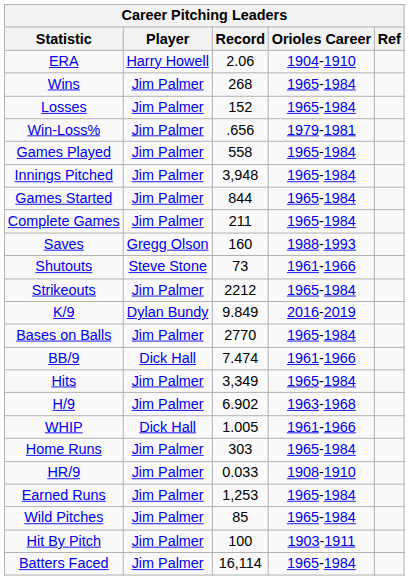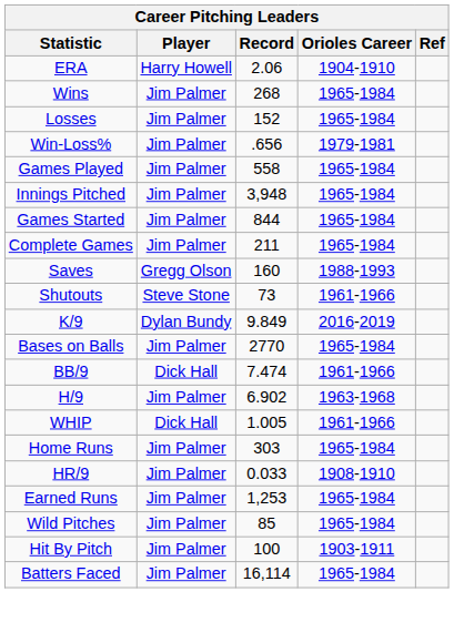- row: Strikeouts | Jim Palmer | 2212 | 1965-1984
- row: Hits | Jim Palmer | 3,349 | 1965-1984
